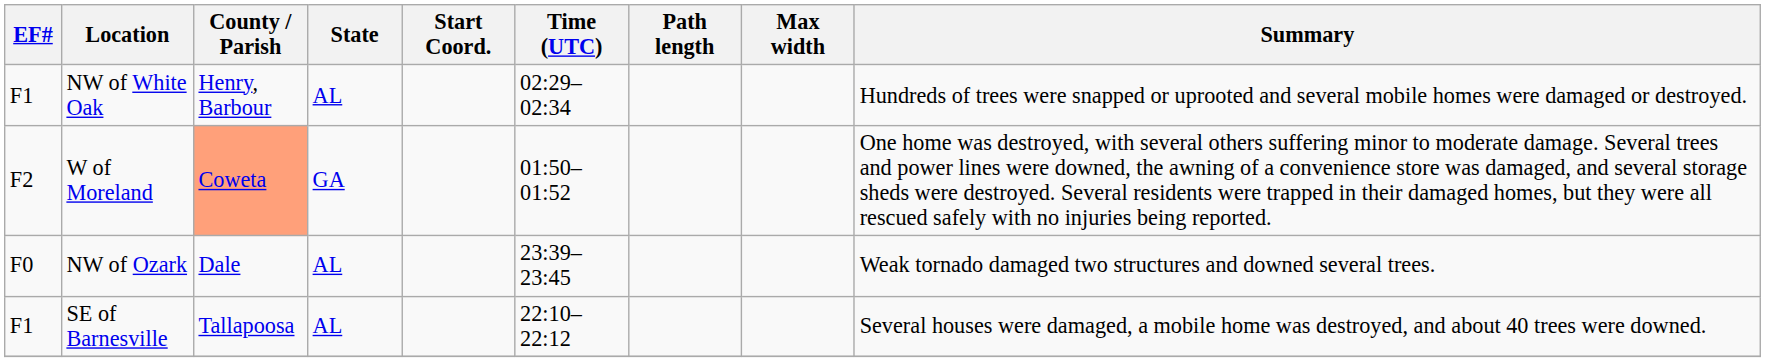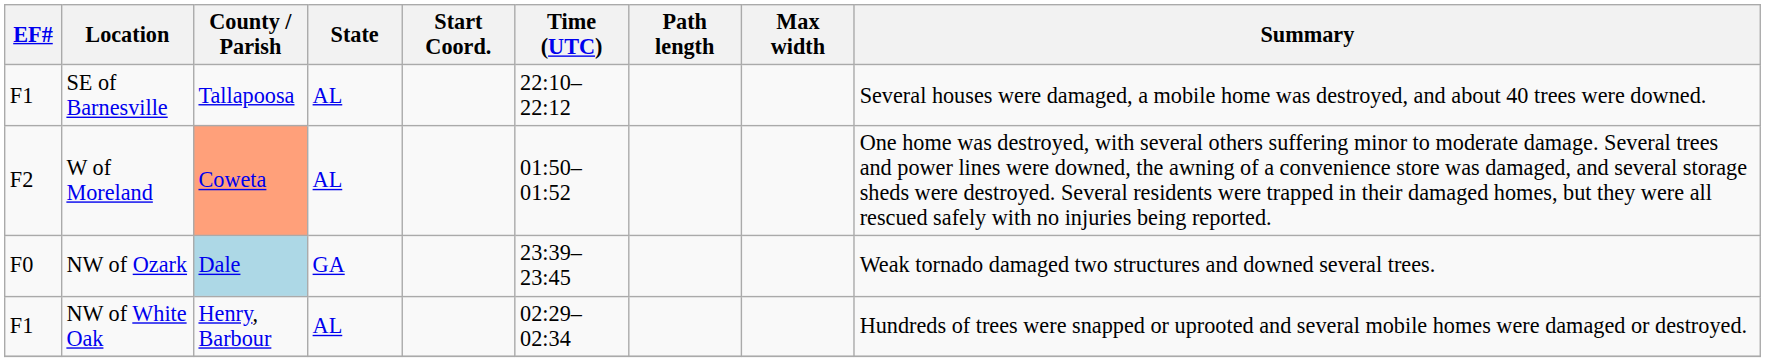rows swapped: SE of Barnesville <-> NW of White Oak
W of Moreland | State: GA -> AL
NW of Ozark | County / Parish: no background -> lightblue background
NW of Ozark | State: AL -> GA
